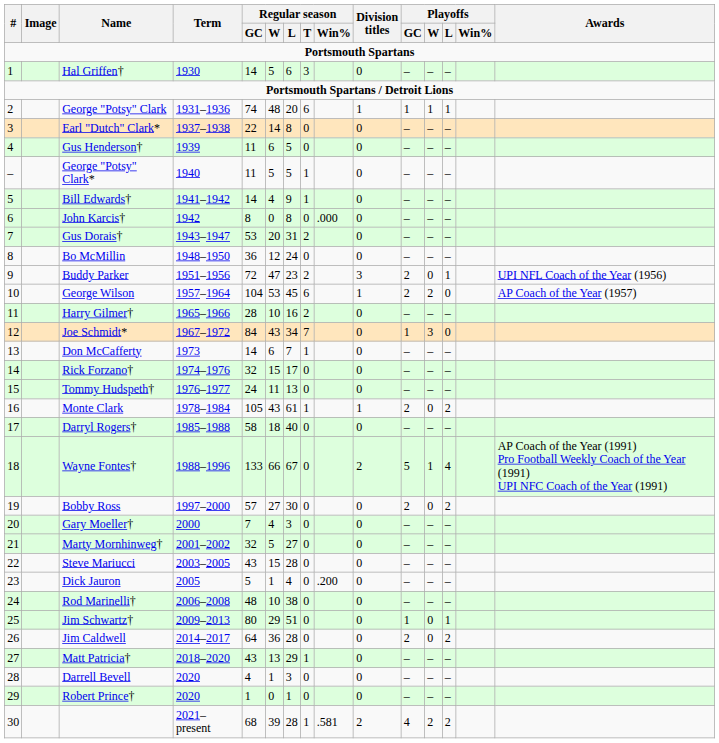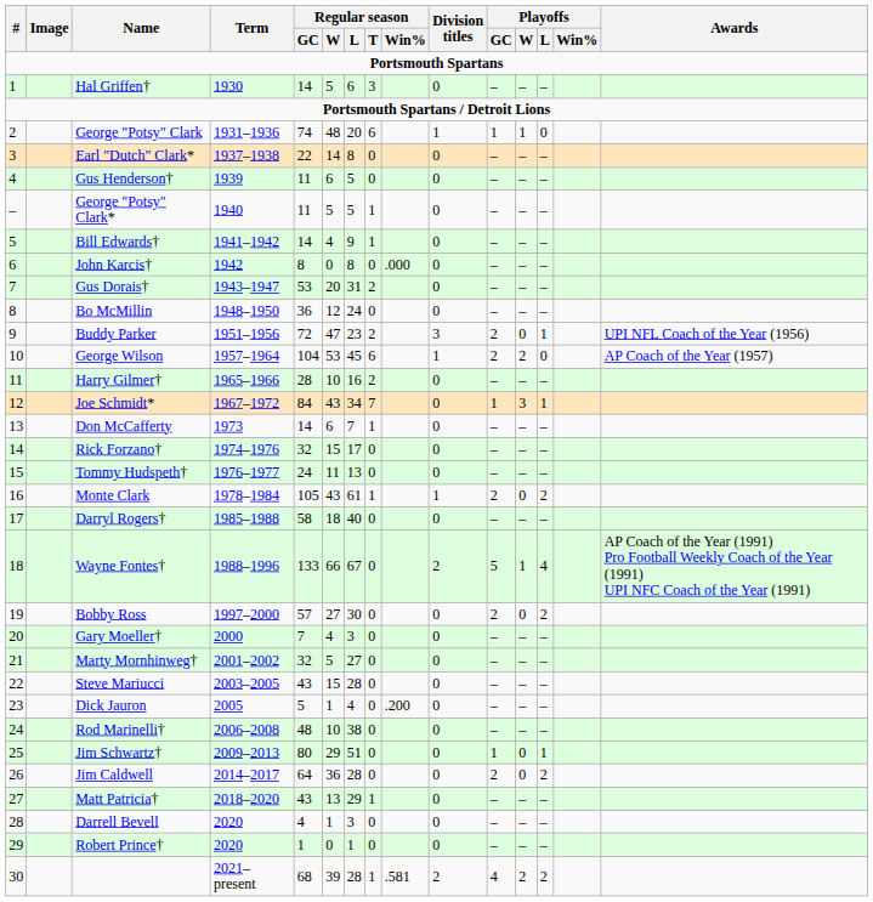George "Potsy" Clark | Playoffs / L: 1 -> 0
Joe Schmidt* | Playoffs / L: 0 -> 1
